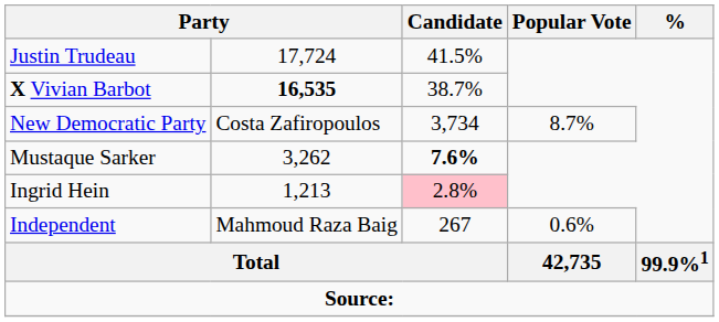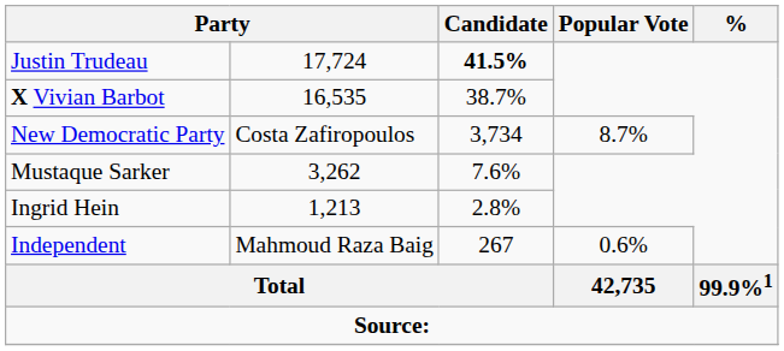Justin Trudeau | Candidate: normal -> bold
X Vivian Barbot | column 2: bold -> normal
Mustaque Sarker | Candidate: bold -> normal
Ingrid Hein | Candidate: pink background -> no background
